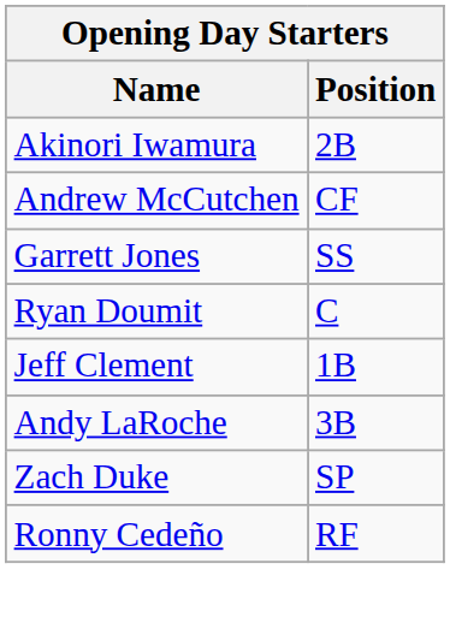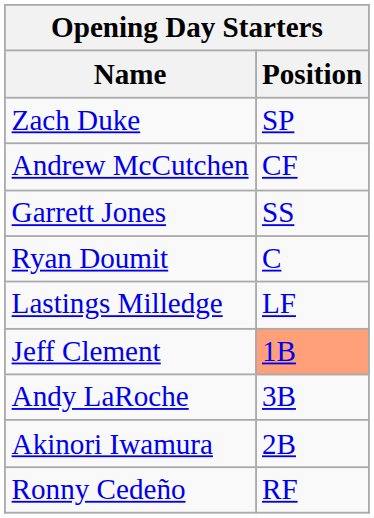rows swapped: Akinori Iwamura <-> Zach Duke
+ row: Lastings Milledge | LF
Jeff Clement | Position: no background -> lightsalmon background
